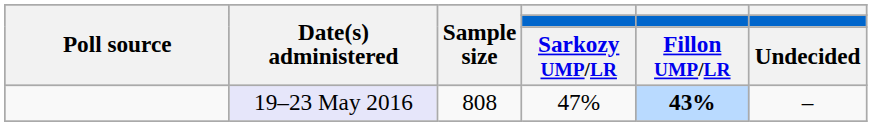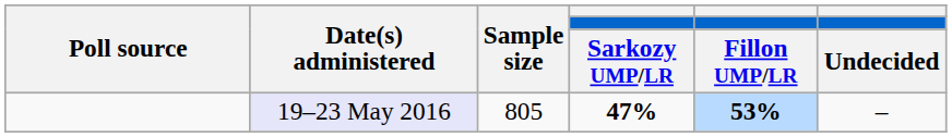row 4 | Sample size: 808 -> 805
row 4 | column 4: normal -> bold
row 4 | column 5: 43% -> 53%
